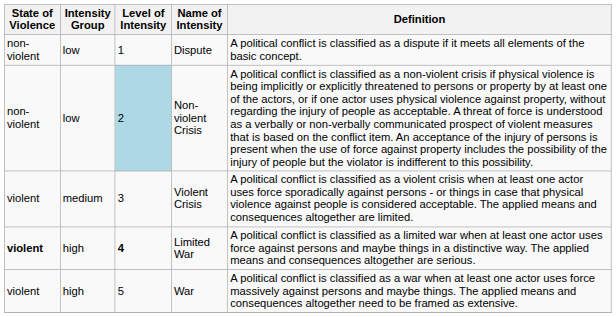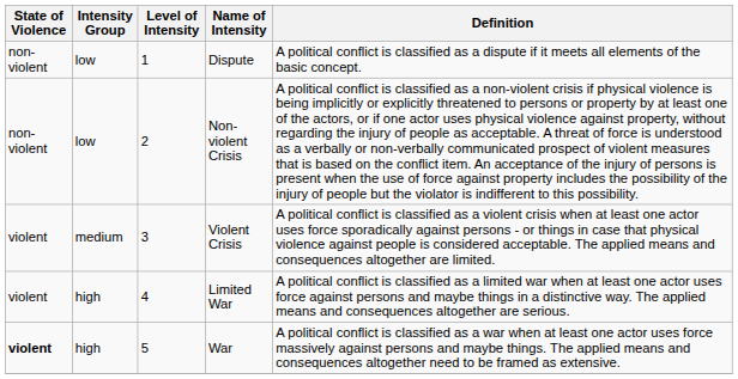Non-violent Crisis | Level of Intensity: lightblue background -> no background
Limited War | State of Violence: bold -> normal
Limited War | Level of Intensity: bold -> normal
War | State of Violence: normal -> bold
